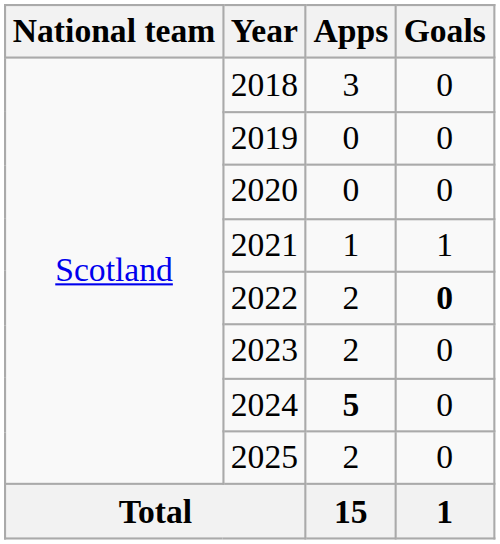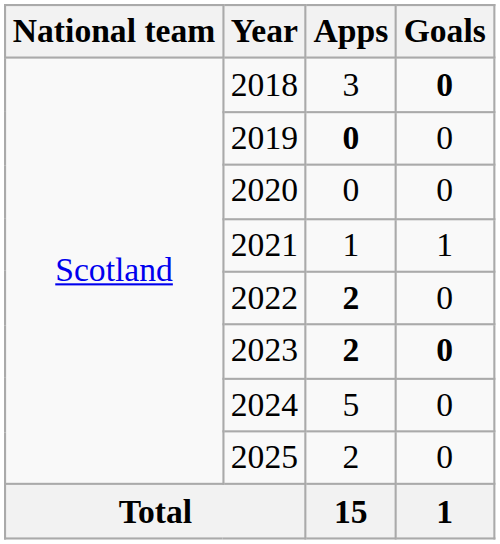2018 | Goals: normal -> bold
2019 | Apps: normal -> bold
2022 | Apps: normal -> bold
2022 | Goals: bold -> normal
2023 | Apps: normal -> bold
2023 | Goals: normal -> bold
2024 | Apps: bold -> normal
